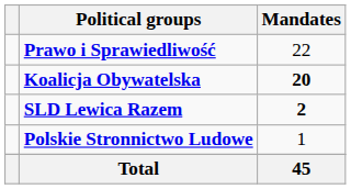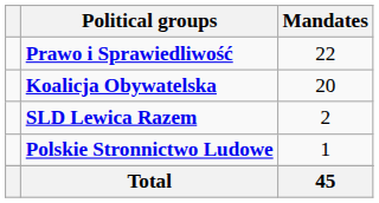Koalicja Obywatelska | Mandates: bold -> normal
SLD Lewica Razem | Mandates: bold -> normal
